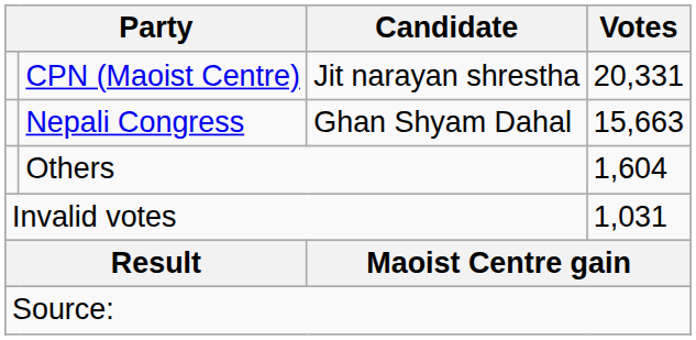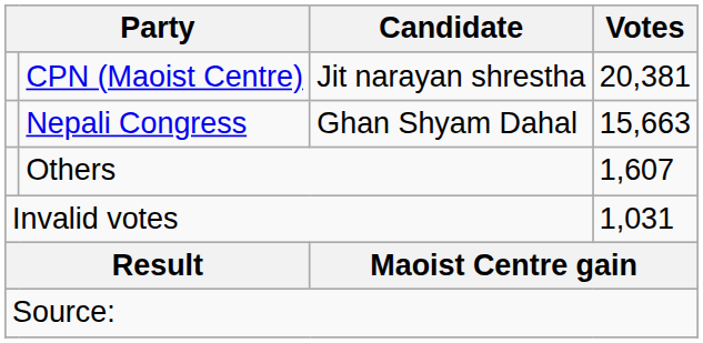CPN (Maoist Centre) | Votes: 20,331 -> 20,381
Others | Votes: 1,604 -> 1,607
